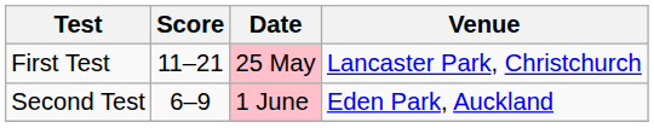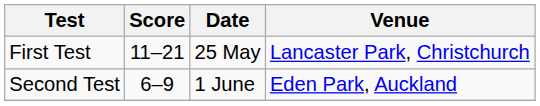First Test | Date: pink background -> no background
Second Test | Date: pink background -> no background
